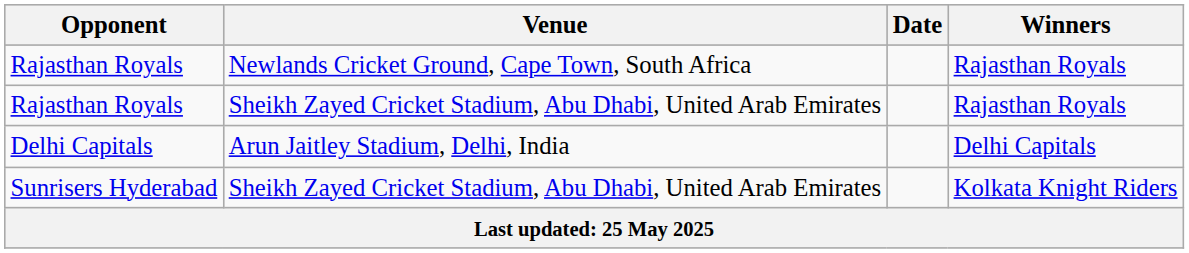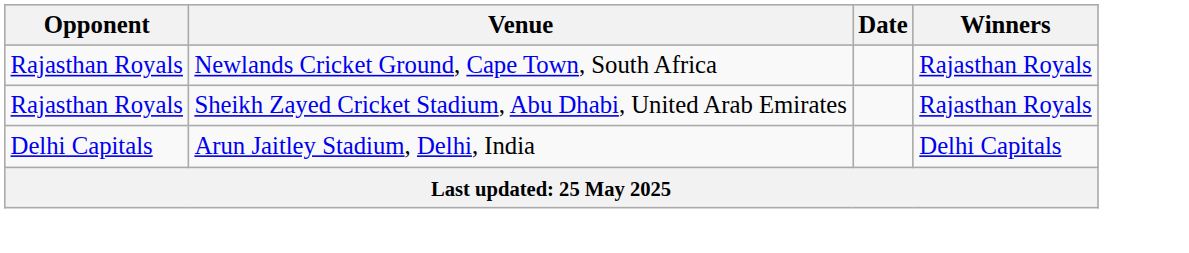- row: Sunrisers Hyderabad | Sheikh Zayed Cricket Stadium, Abu Dhabi, United Arab Emirates | Kolkata Knight Riders
